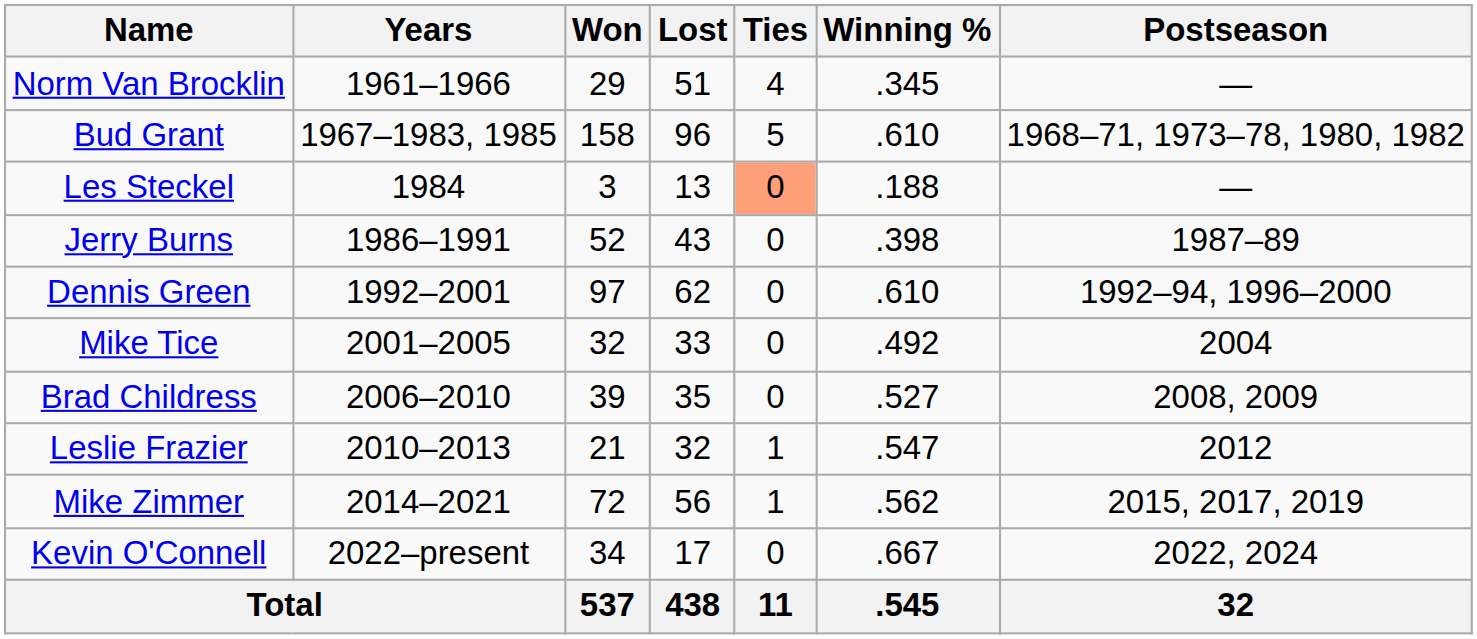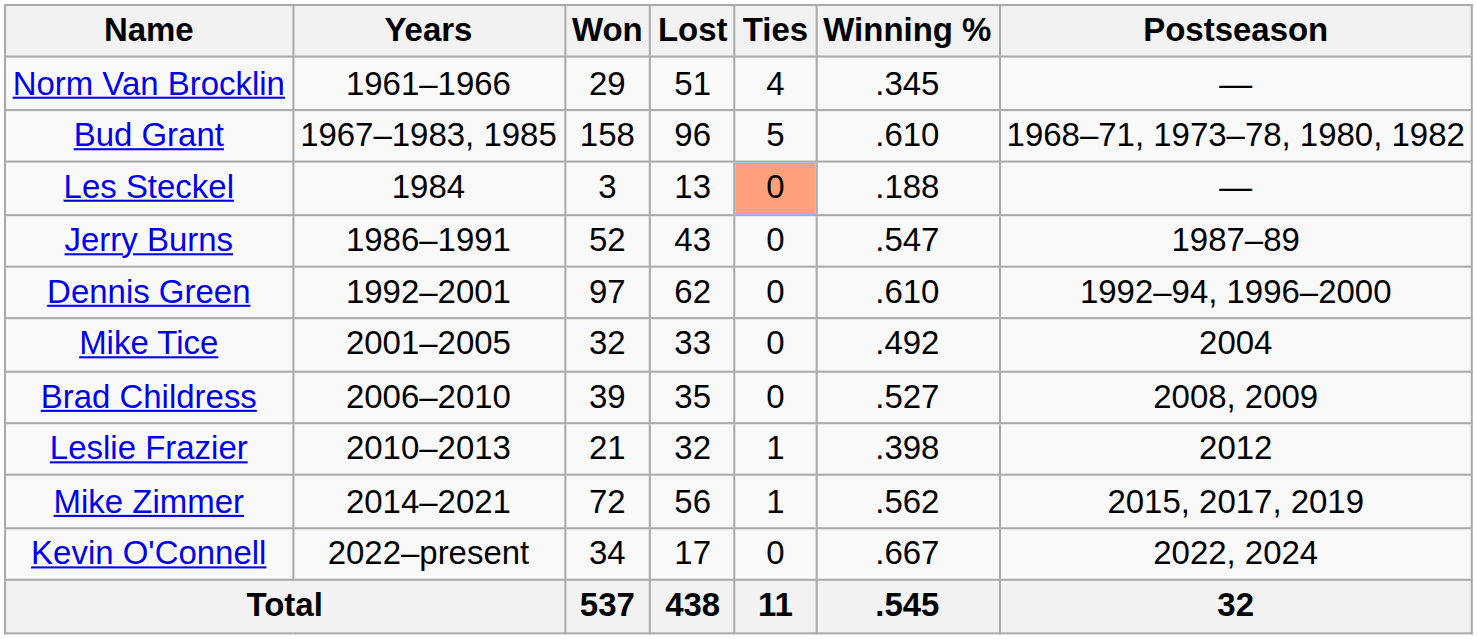Jerry Burns | Winning %: .398 -> .547
Leslie Frazier | Winning %: .547 -> .398
